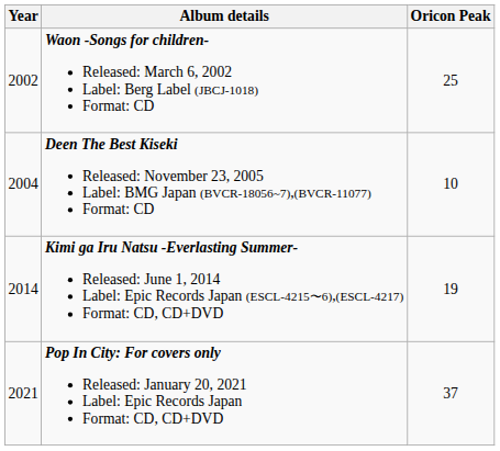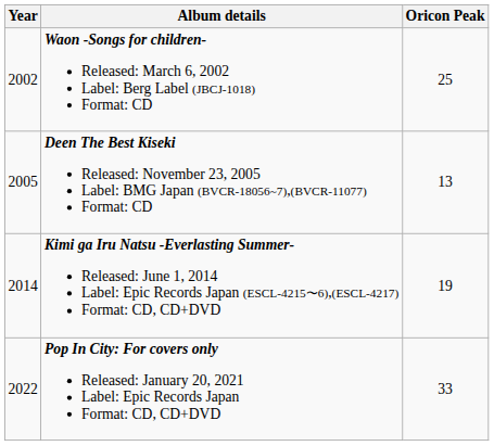row 3 | Year: 2004 -> 2005
row 3 | Oricon Peak: 10 -> 13
row 5 | Year: 2021 -> 2022
row 5 | Oricon Peak: 37 -> 33
